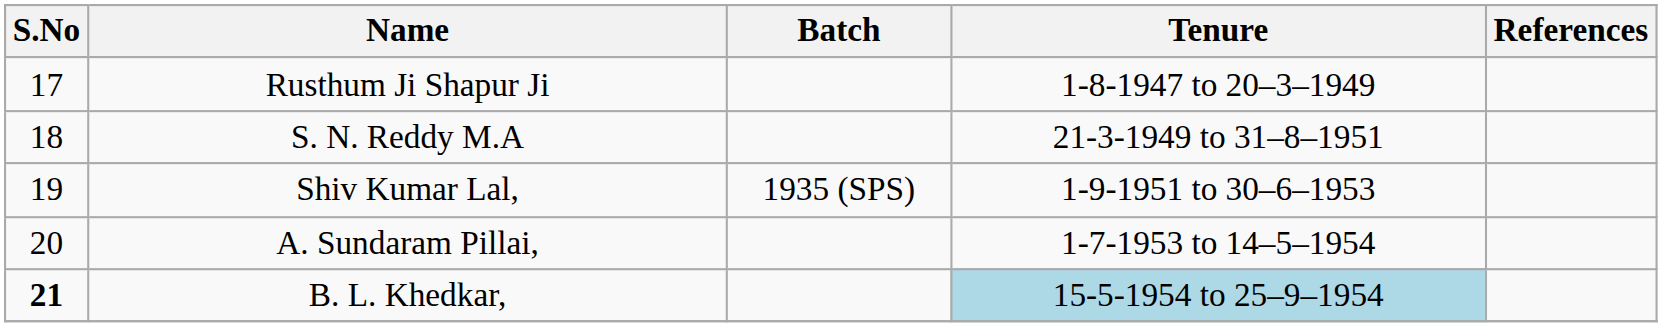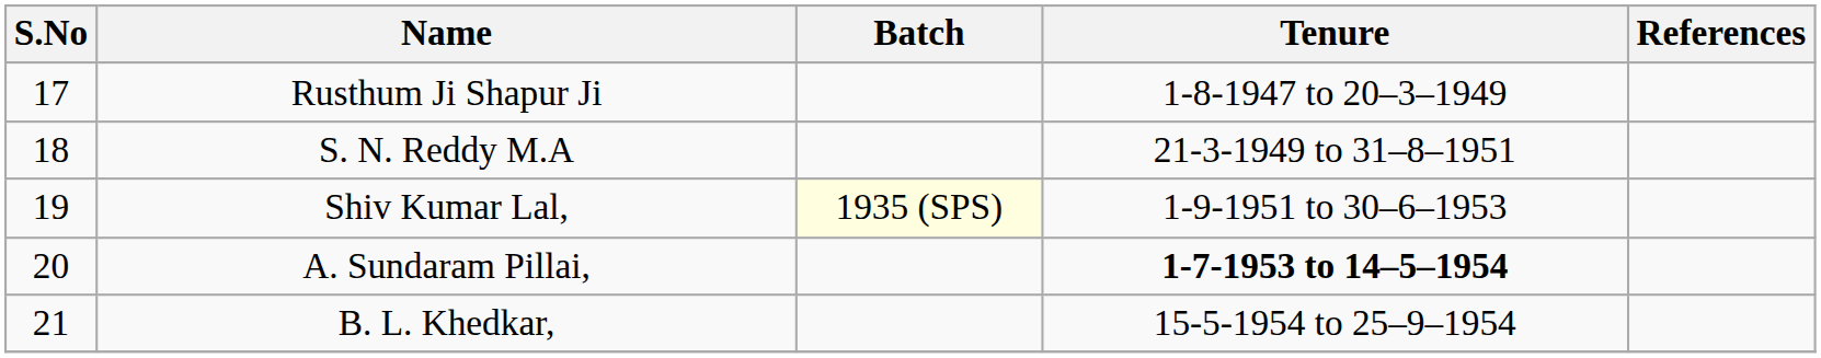Shiv Kumar Lal, | Batch: no background -> lightyellow background
A. Sundaram Pillai, | Tenure: normal -> bold
B. L. Khedkar, | S.No: bold -> normal
B. L. Khedkar, | Tenure: lightblue background -> no background
